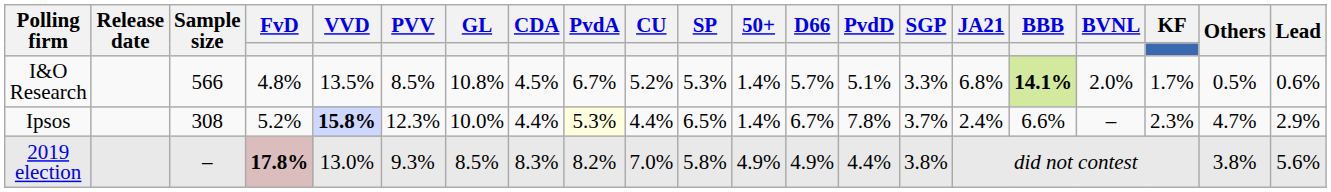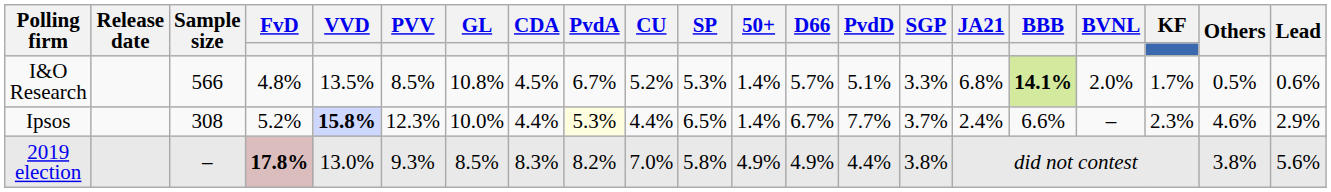Ipsos | PvdD: 7.8% -> 7.7%
Ipsos | Others: 4.7% -> 4.6%
